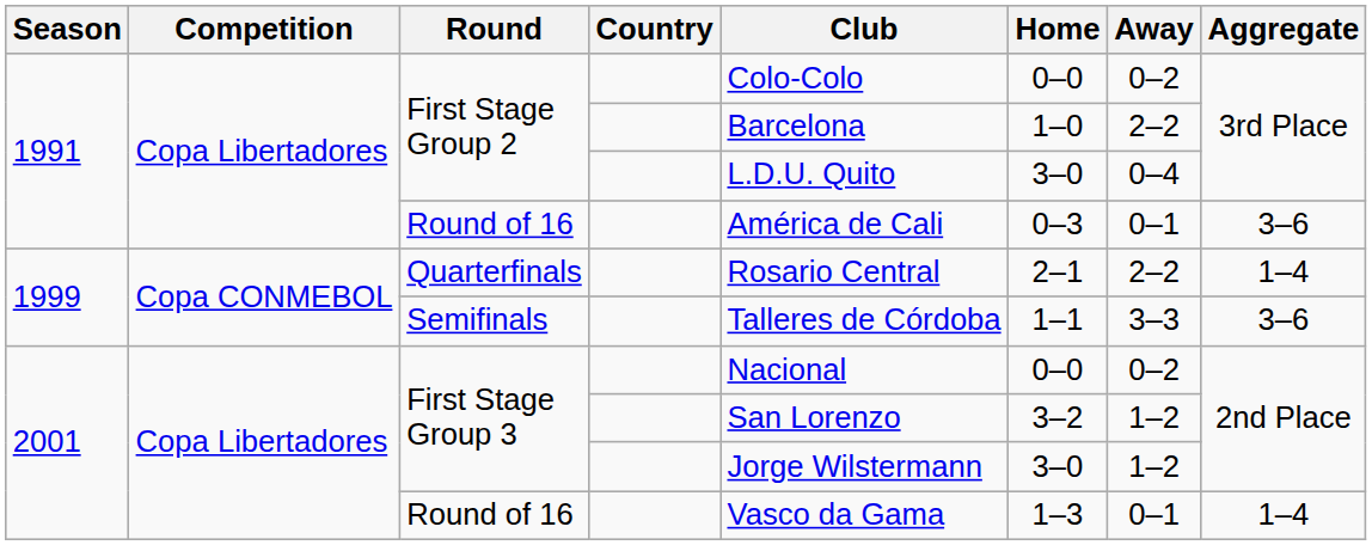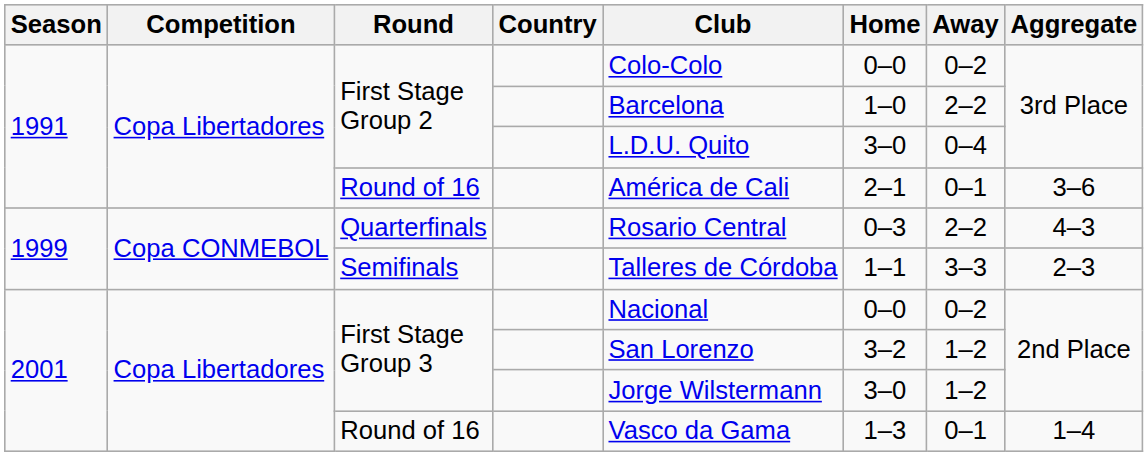1991 / Round of 16 | Home: 0–3 -> 2–1
Quarterfinals | Home: 2–1 -> 0–3
Quarterfinals | Aggregate: 1–4 -> 4–3
Semifinals | Aggregate: 3–6 -> 2–3
